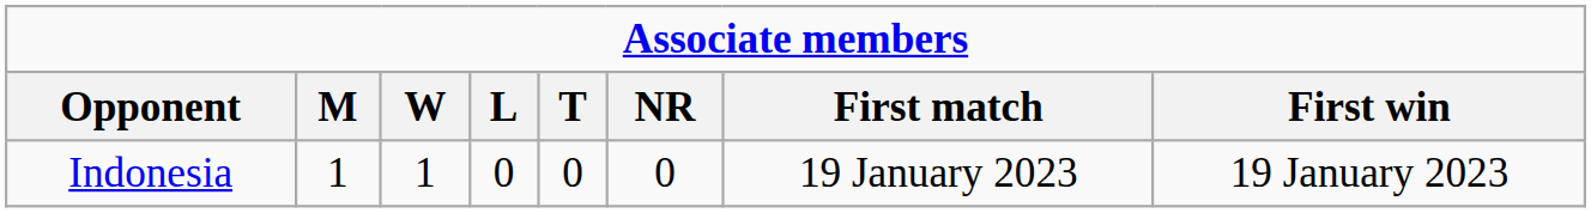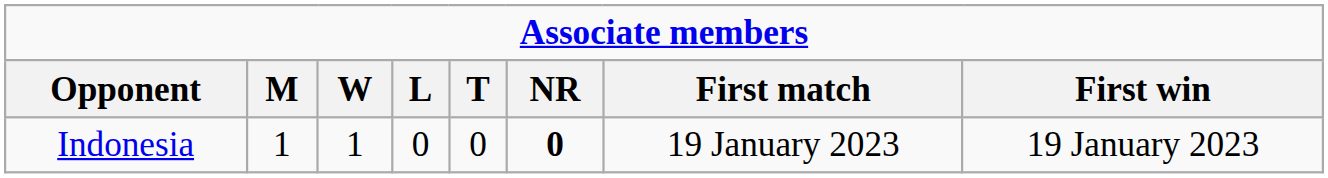Indonesia | NR: normal -> bold
